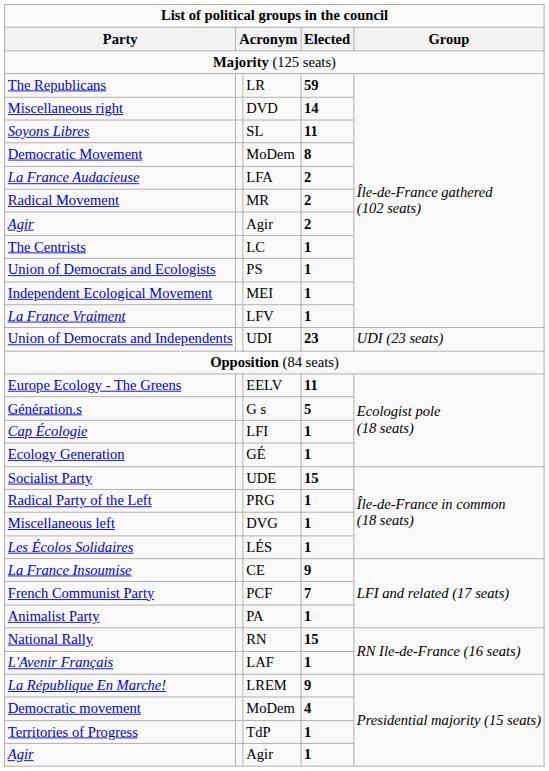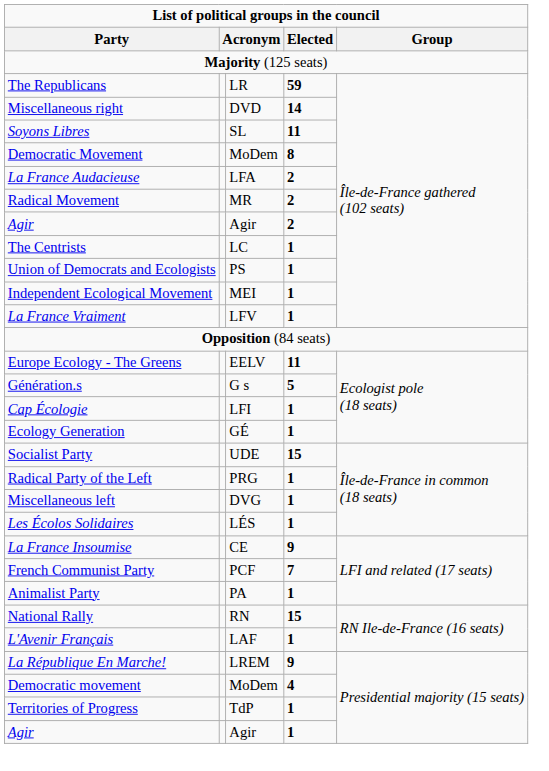- row: Union of Democrats and Independents | UDI | 23 | UDI (23 seats)
